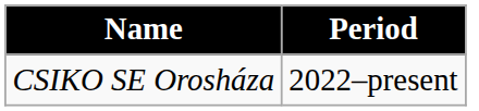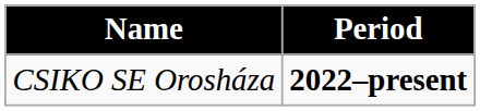CSIKO SE Orosháza | Period: normal -> bold
